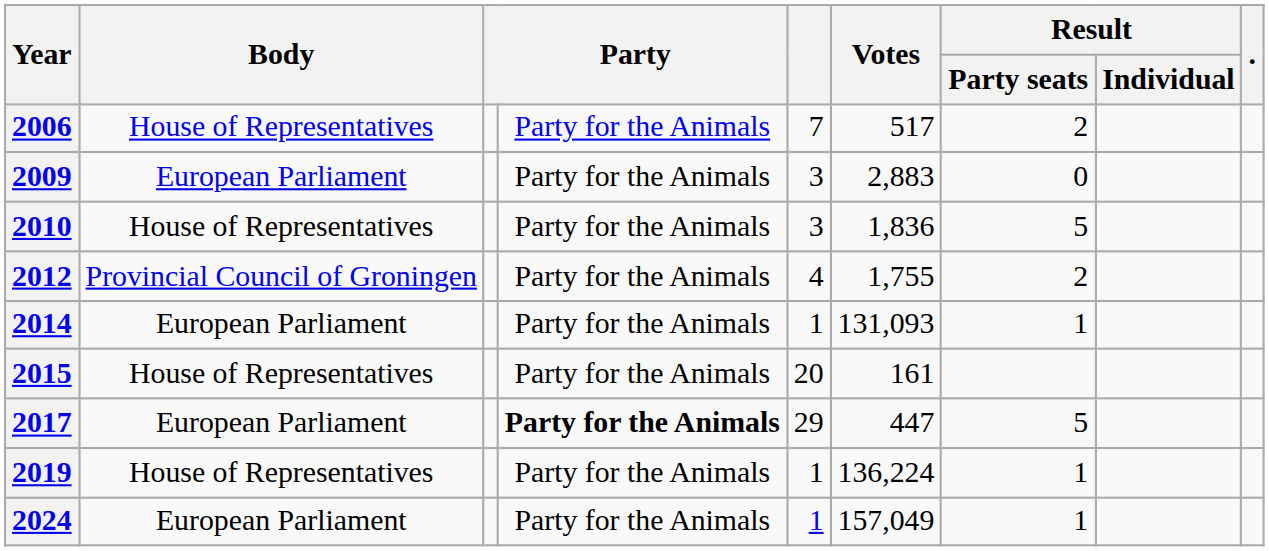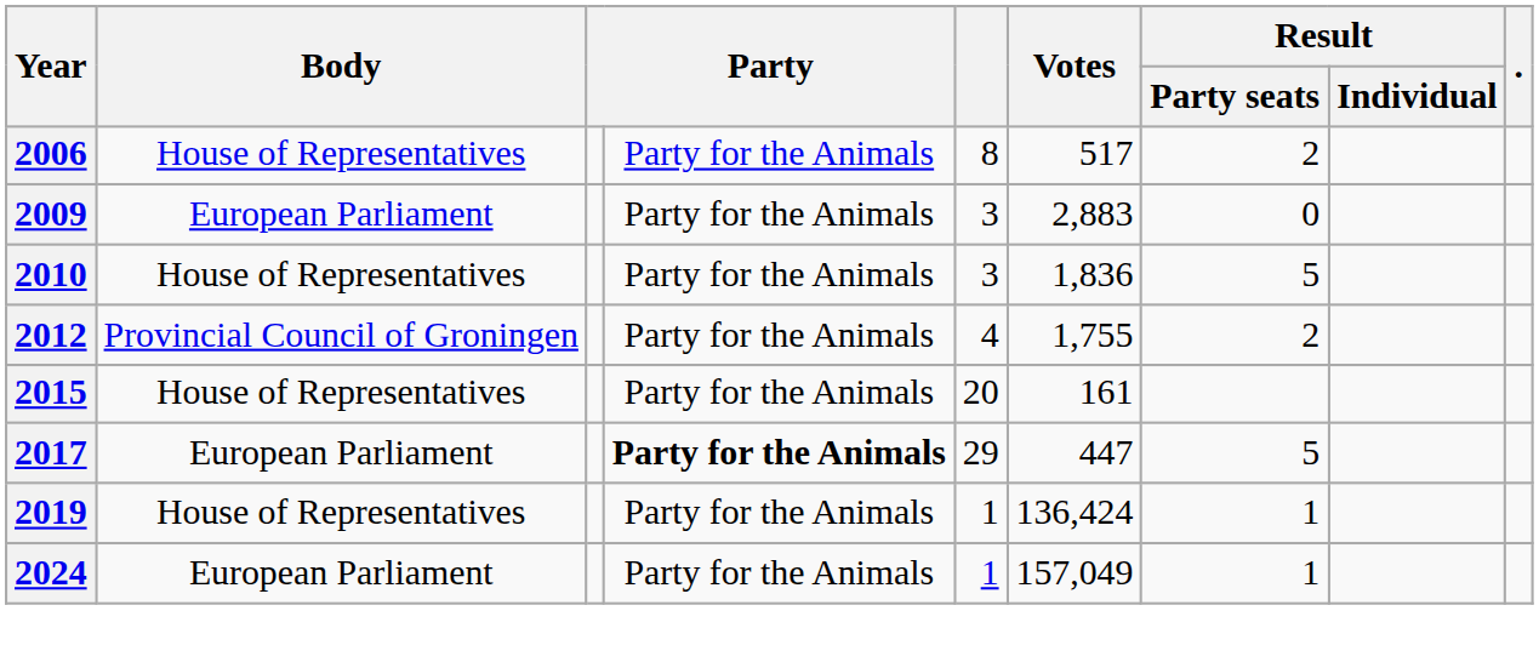2006 | column 5: 7 -> 8
- row: 2014 | European Parliament | Party for the Animals | 1 | 131,093 | 1
2019 | Votes: 136,224 -> 136,424
